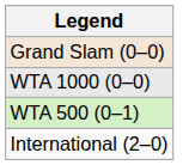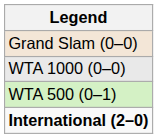row 5 | column 1: normal -> bold
